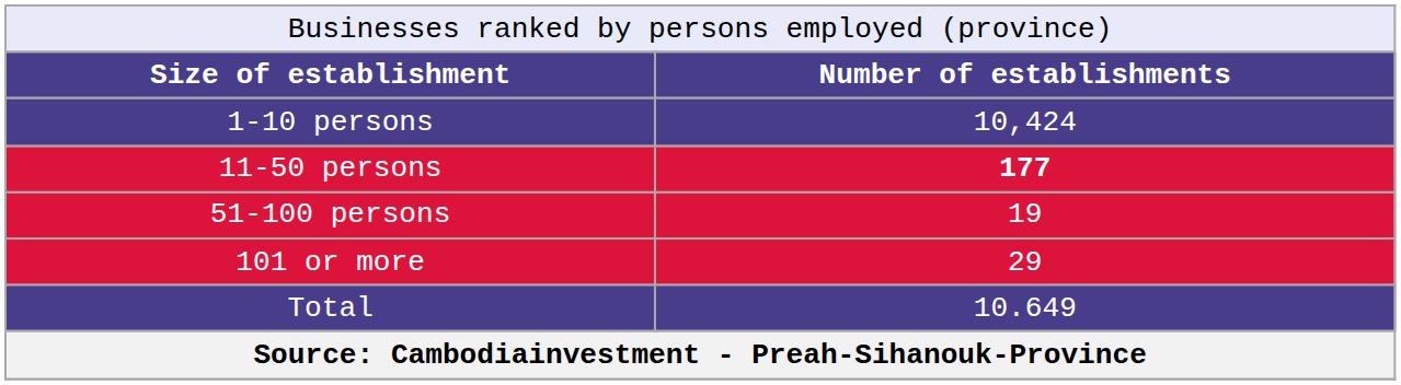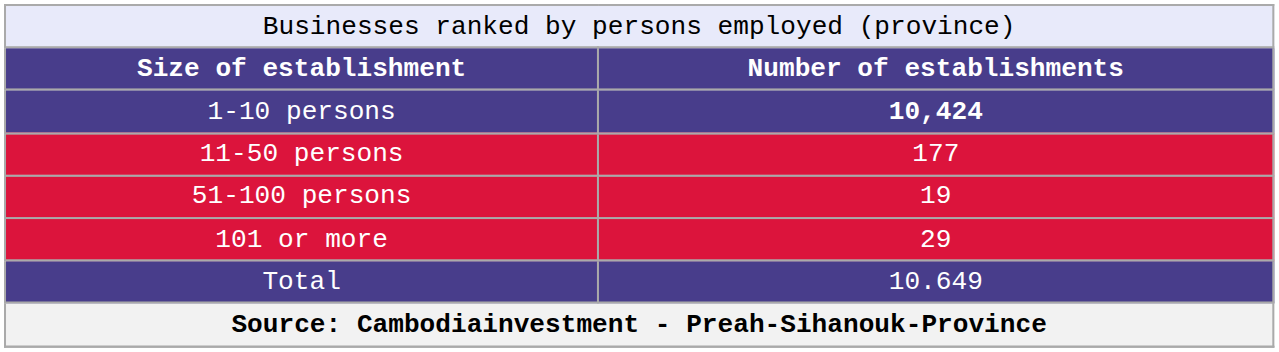1-10 persons | Number of establishments: normal -> bold
11-50 persons | Number of establishments: bold -> normal
